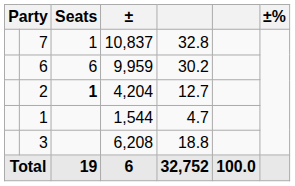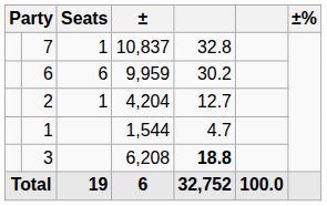2 | Seats: bold -> normal
3 | column 5: normal -> bold
